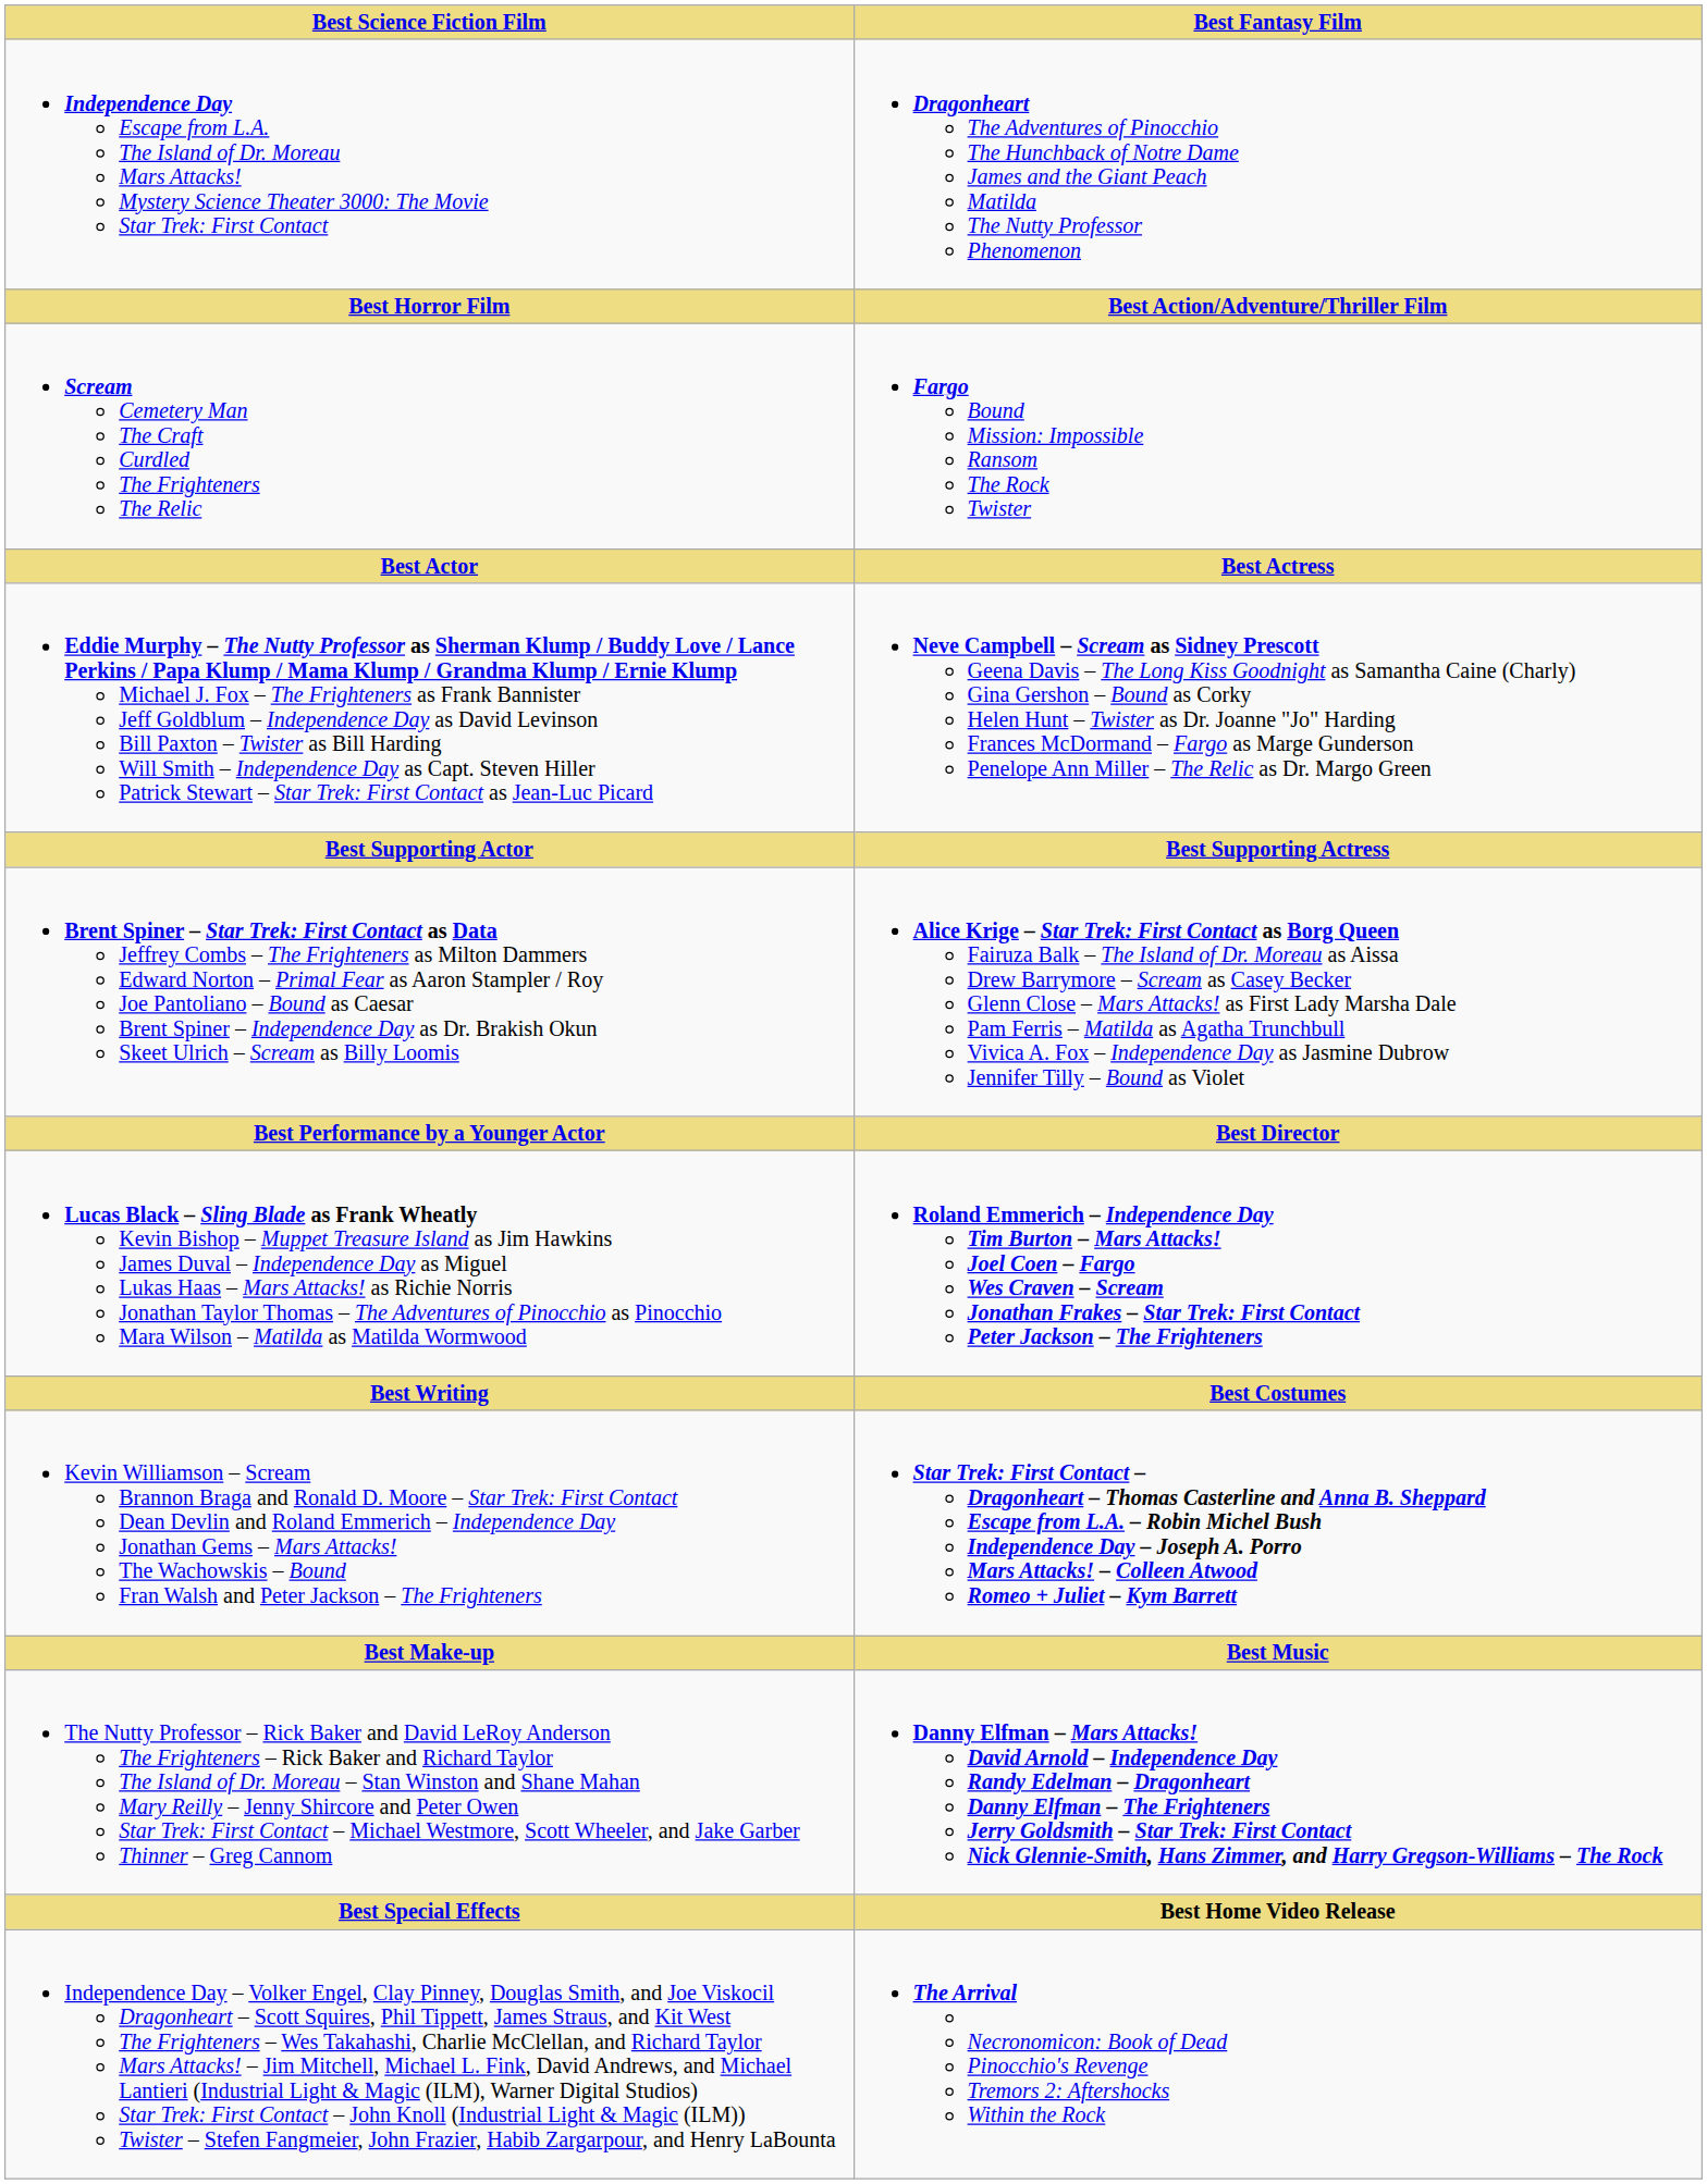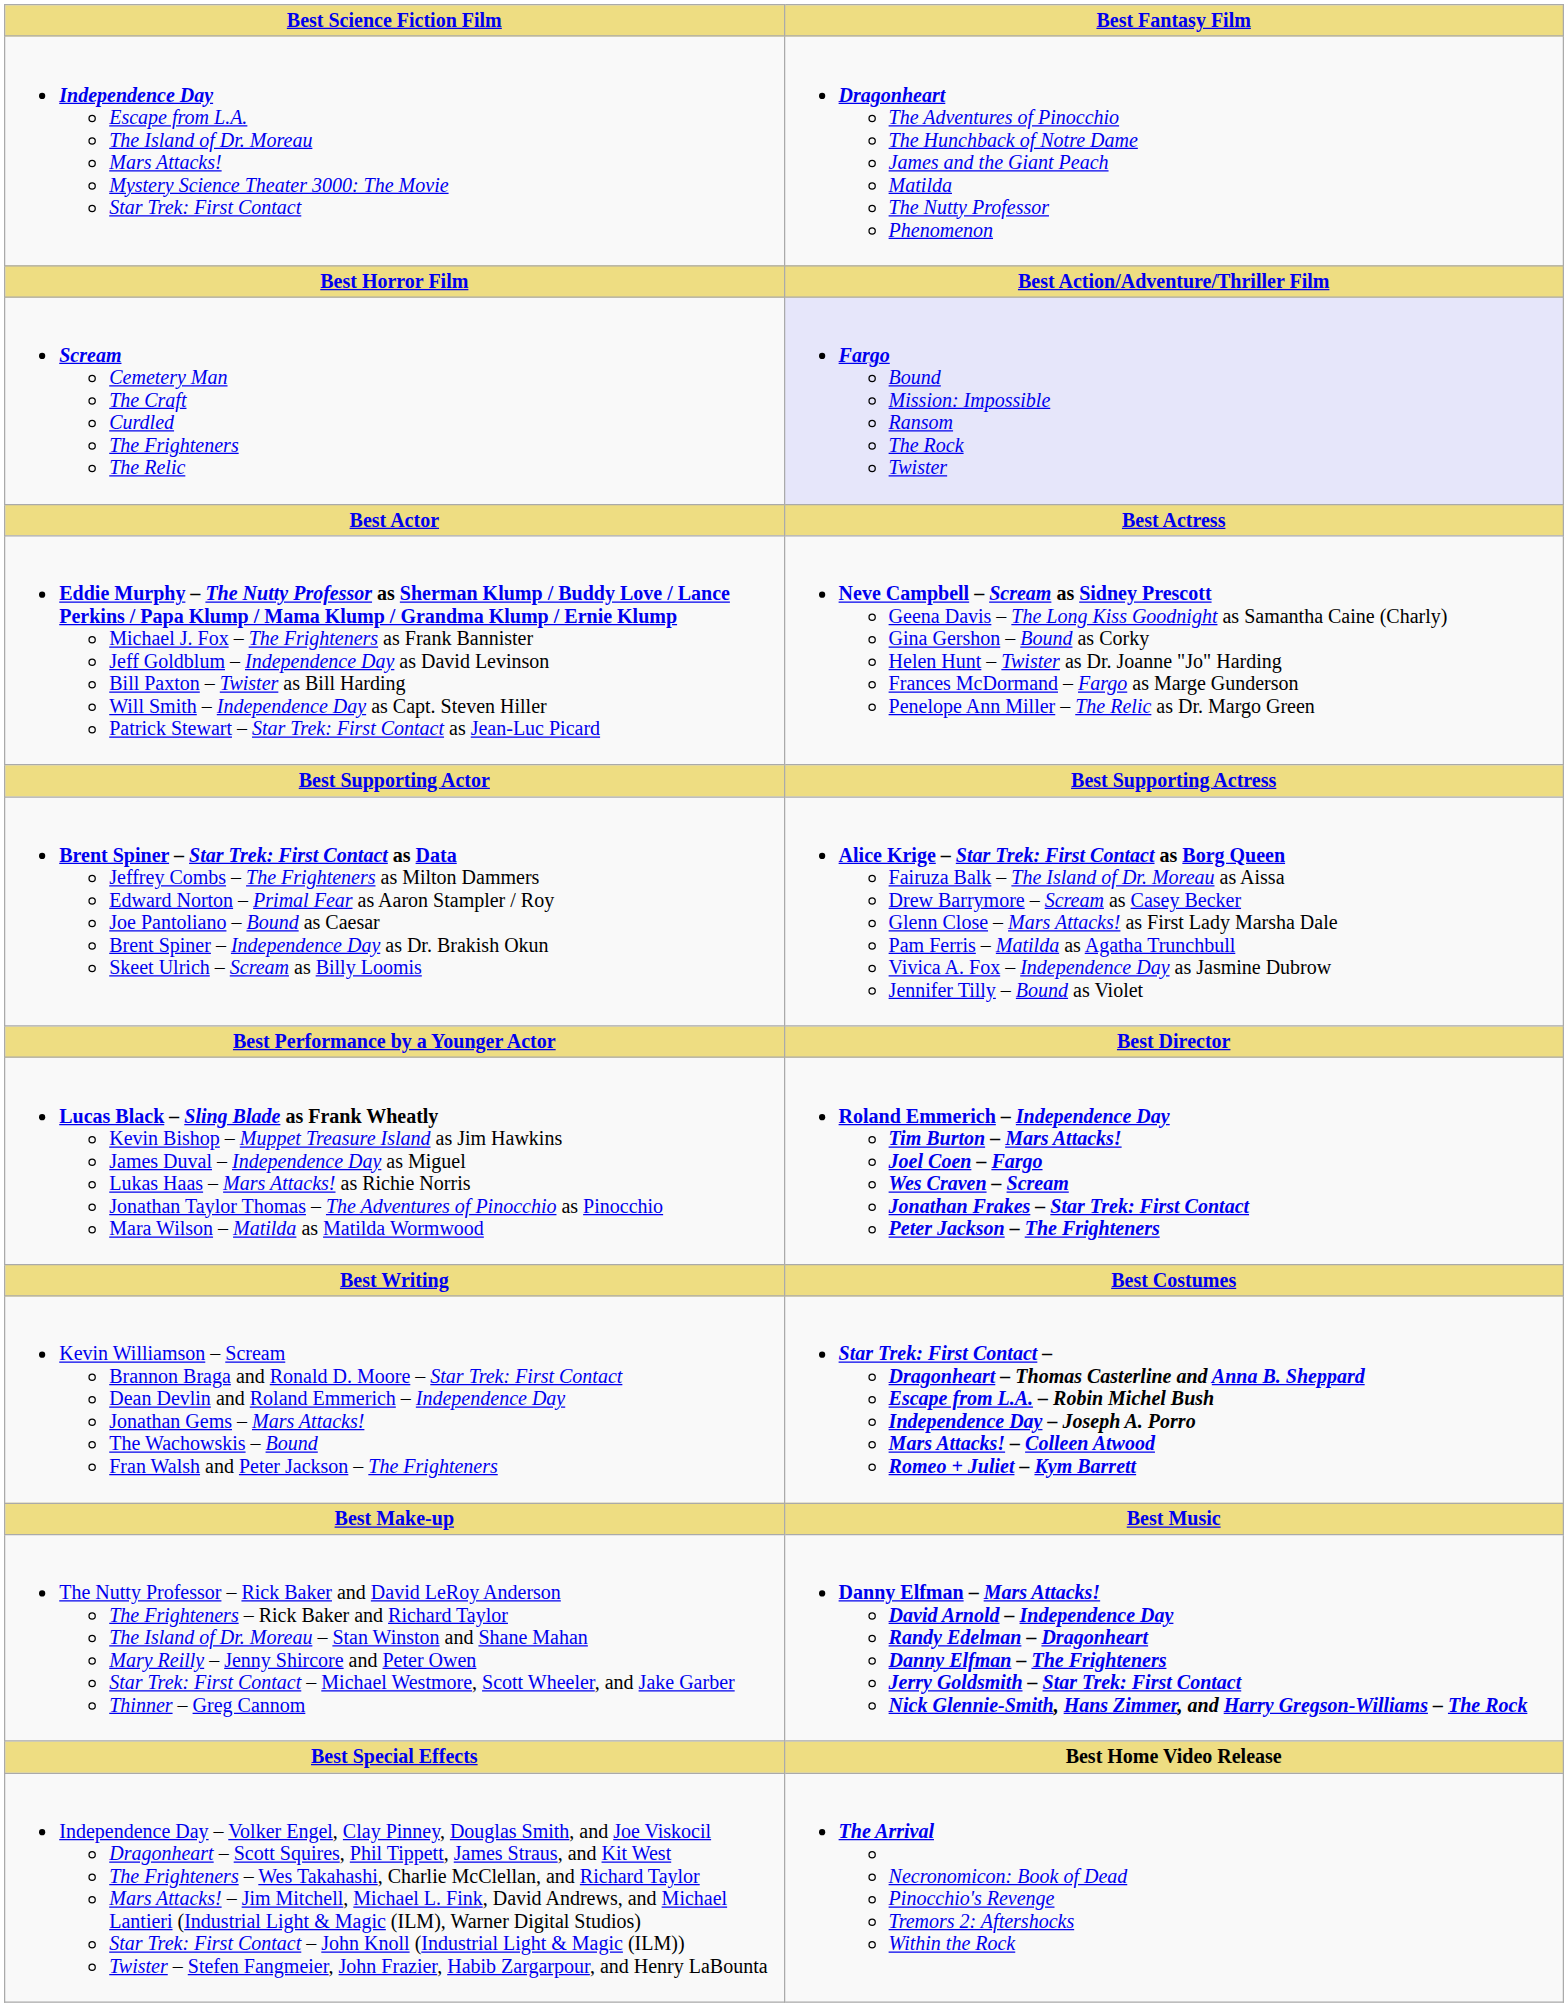row 4 | Best Fantasy Film: no background -> lavender background
